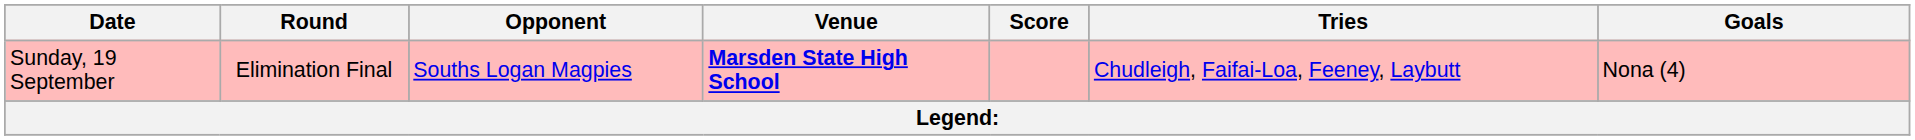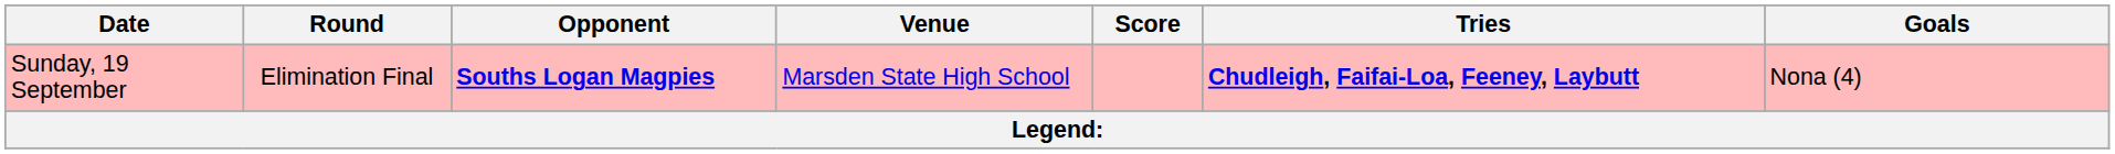Sunday, 19 September | Opponent: normal -> bold
Sunday, 19 September | Venue: bold -> normal
Sunday, 19 September | Tries: normal -> bold
